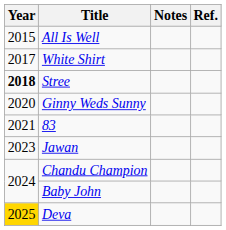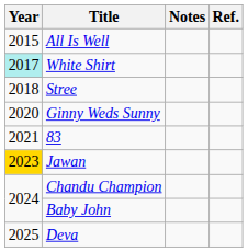White Shirt | Year: no background -> paleturquoise background
Stree | Year: bold -> normal
Jawan | Year: no background -> gold background
Deva | Year: gold background -> no background
